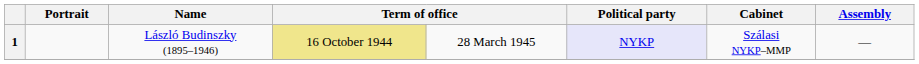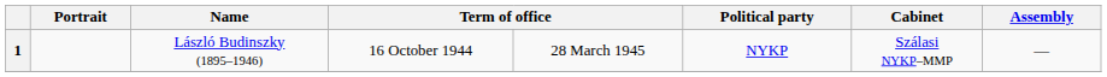1 | column 4: khaki background -> no background
1 | Political party: lavender background -> no background
